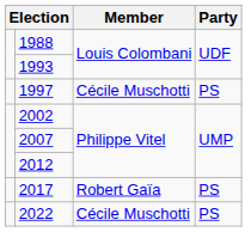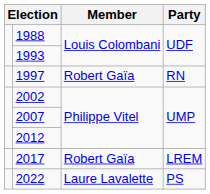1997 | Member: Cécile Muschotti -> Robert Gaïa
1997 | Party: PS -> RN
2017 | Party: PS -> LREM
2022 | Member: Cécile Muschotti -> Laure Lavalette
